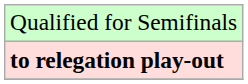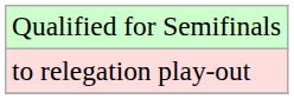row 2 | column 1: bold -> normal
